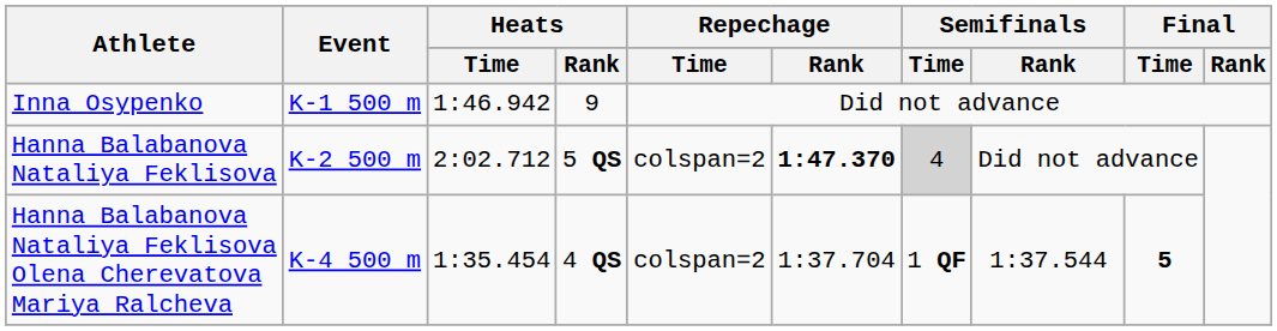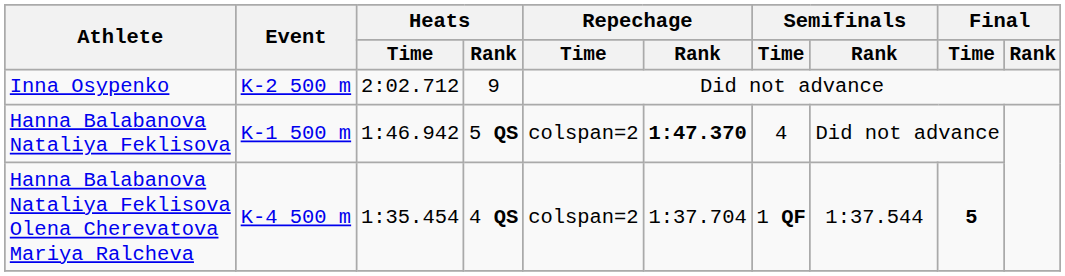Inna Osypenko | Event: K-1 500 m -> K-2 500 m
Inna Osypenko | Heats / Time: 1:46.942 -> 2:02.712
Hanna Balabanova Nataliya Feklisova | Event: K-2 500 m -> K-1 500 m
Hanna Balabanova Nataliya Feklisova | Heats / Time: 2:02.712 -> 1:46.942
Hanna Balabanova Nataliya Feklisova | Semifinals / Time: lightgrey background -> no background
